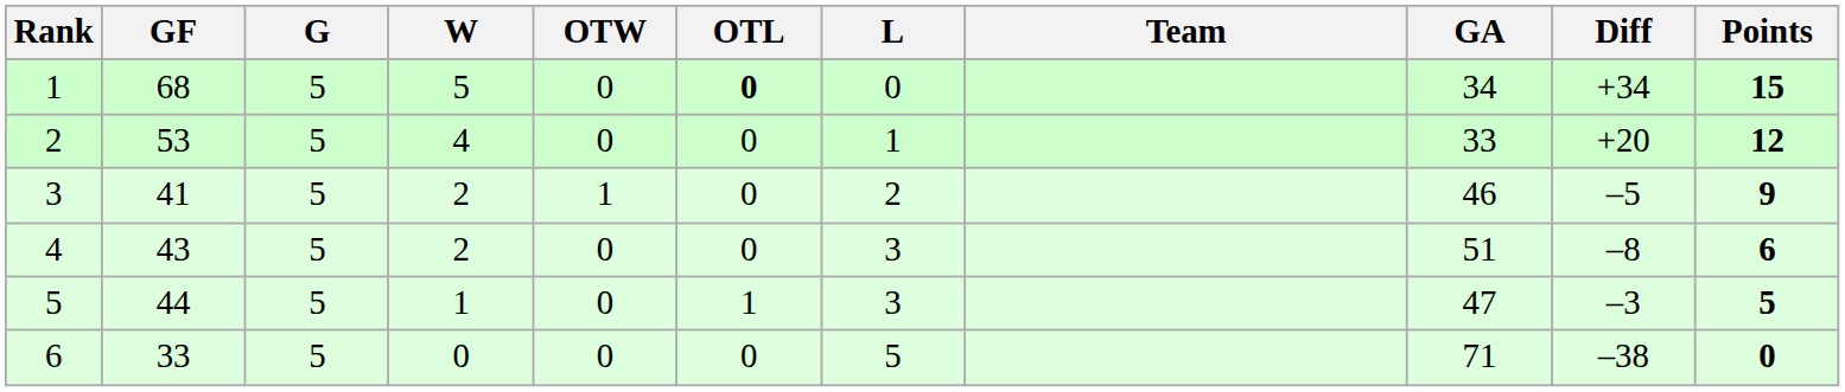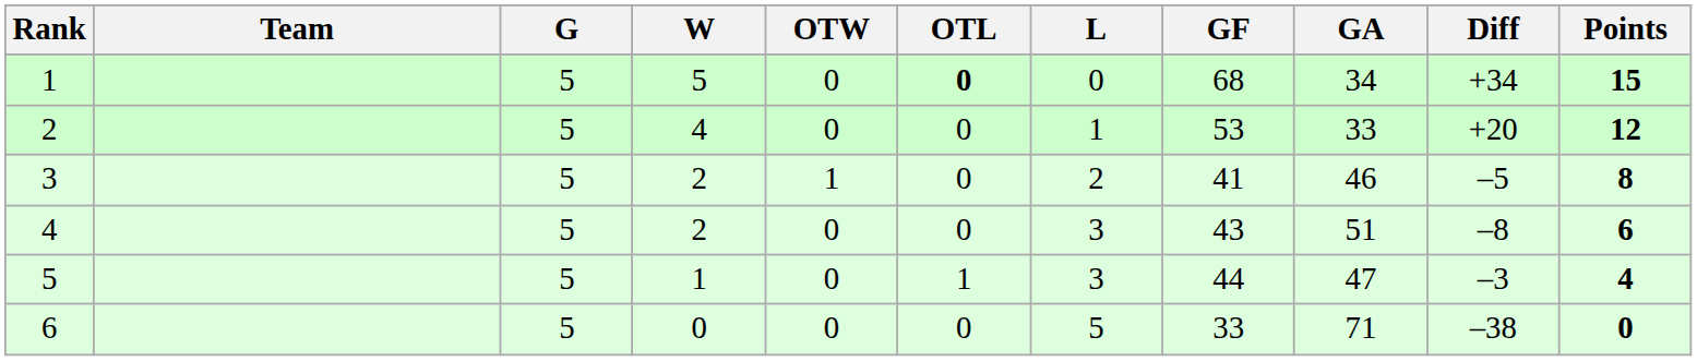columns swapped: Team <-> GF
row 4 | Points: 9 -> 8
row 6 | Points: 5 -> 4
